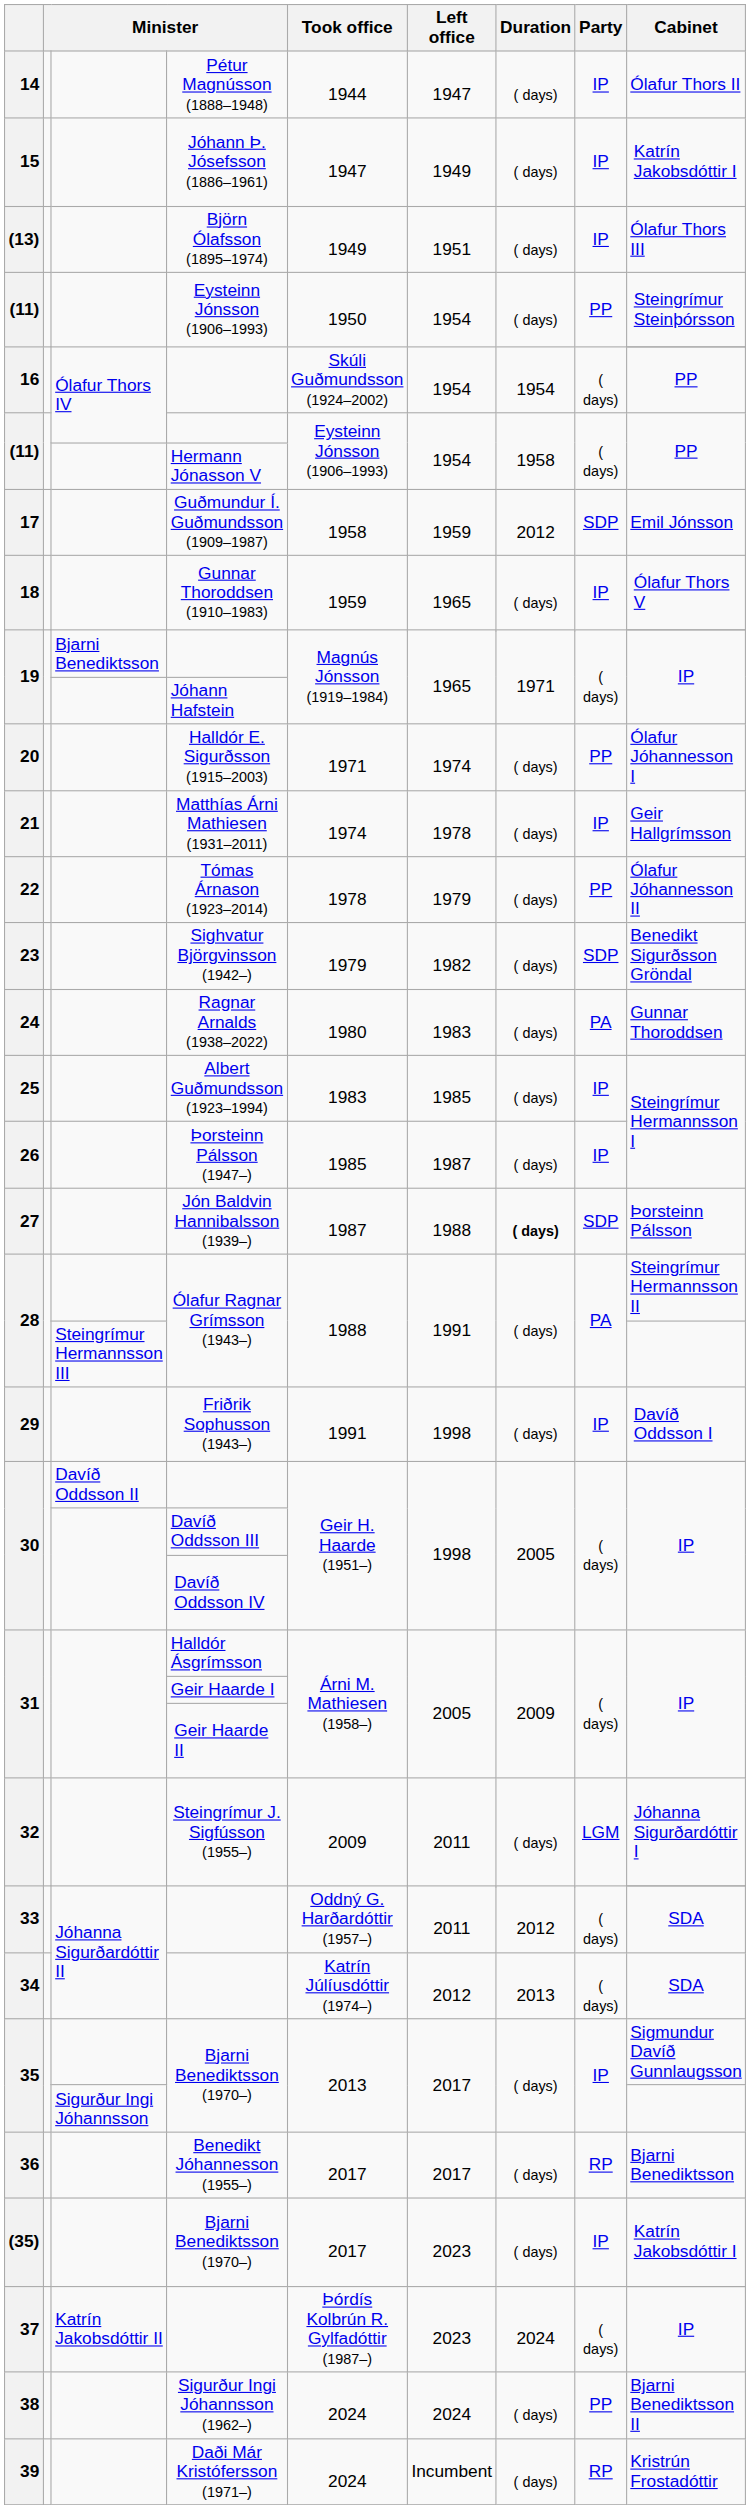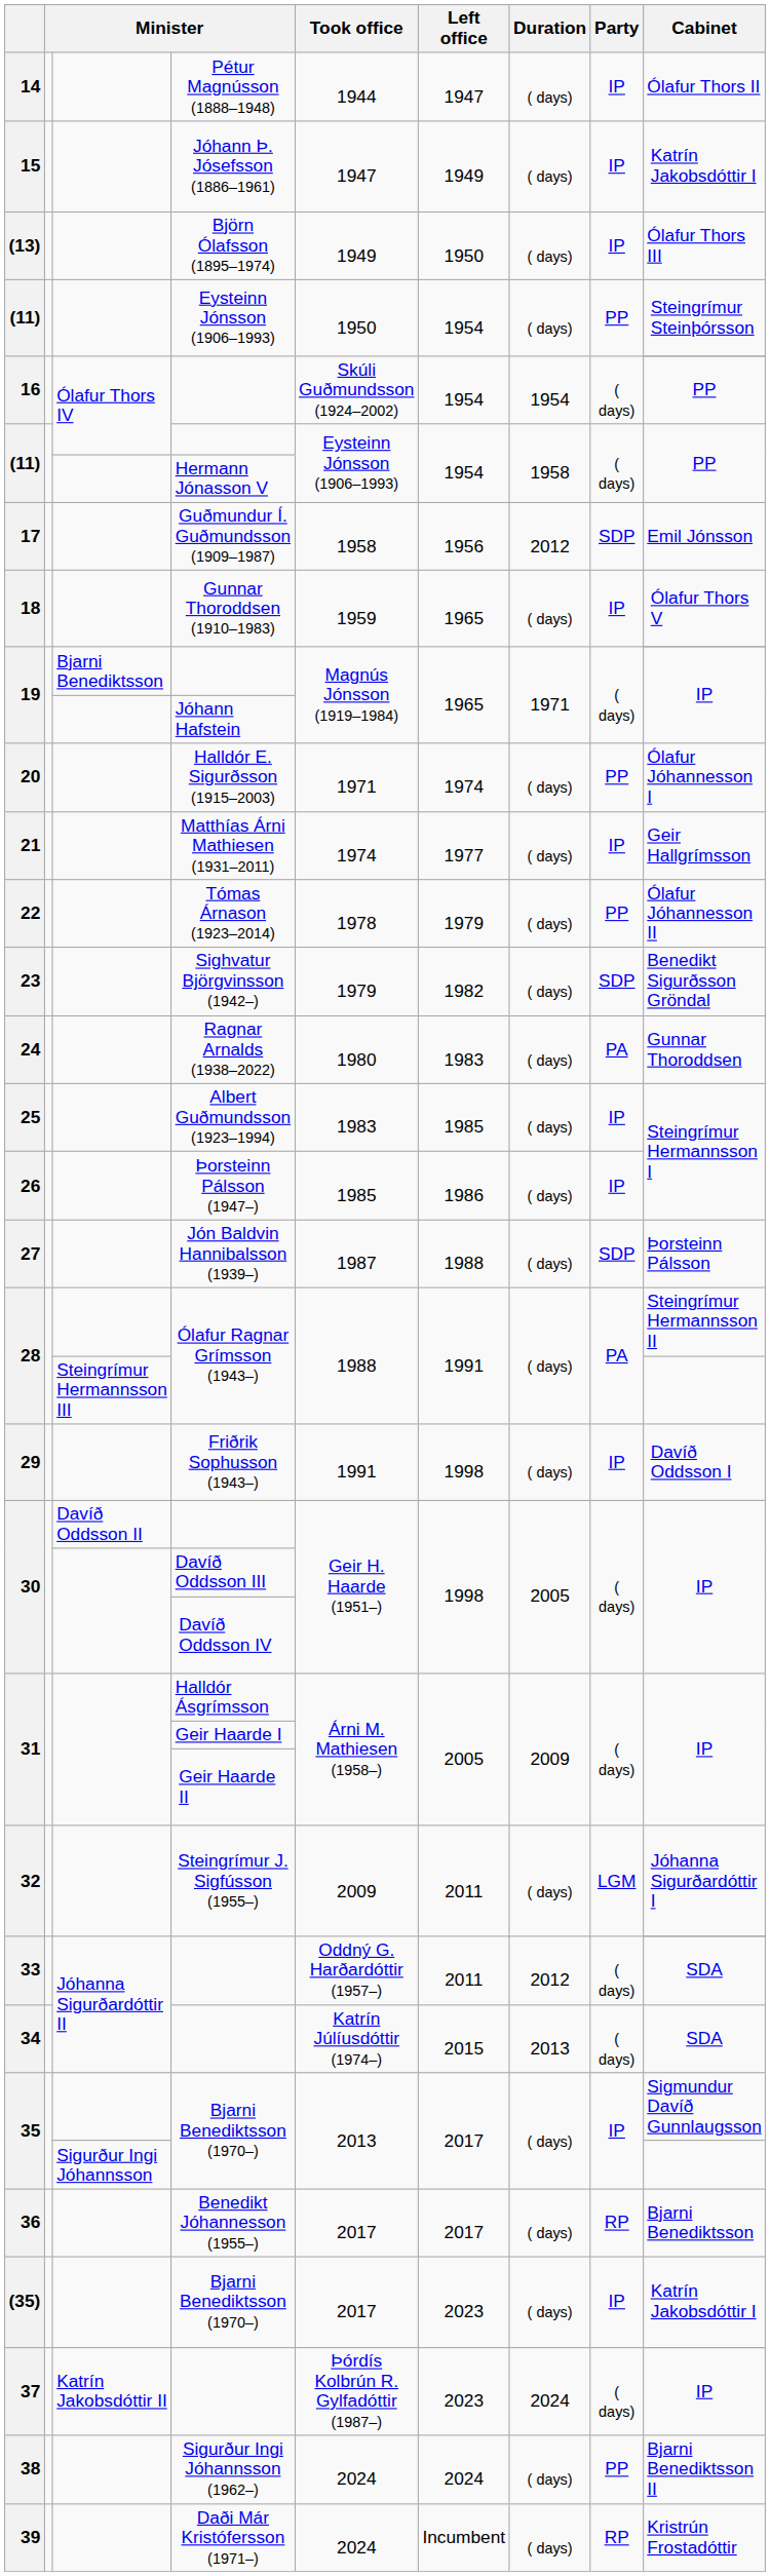(13) | Left office: 1951 -> 1950
17 | Left office: 1959 -> 1956
21 | Left office: 1978 -> 1977
26 | Left office: 1987 -> 1986
27 | Duration: bold -> normal
34 | Left office: 2012 -> 2015
